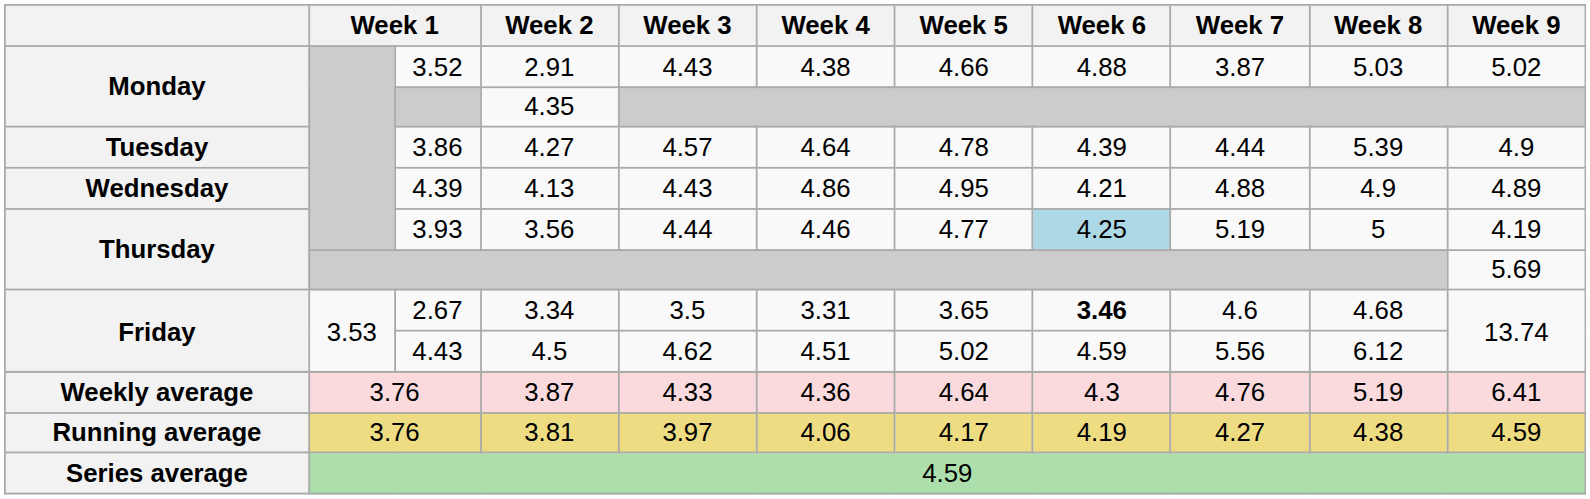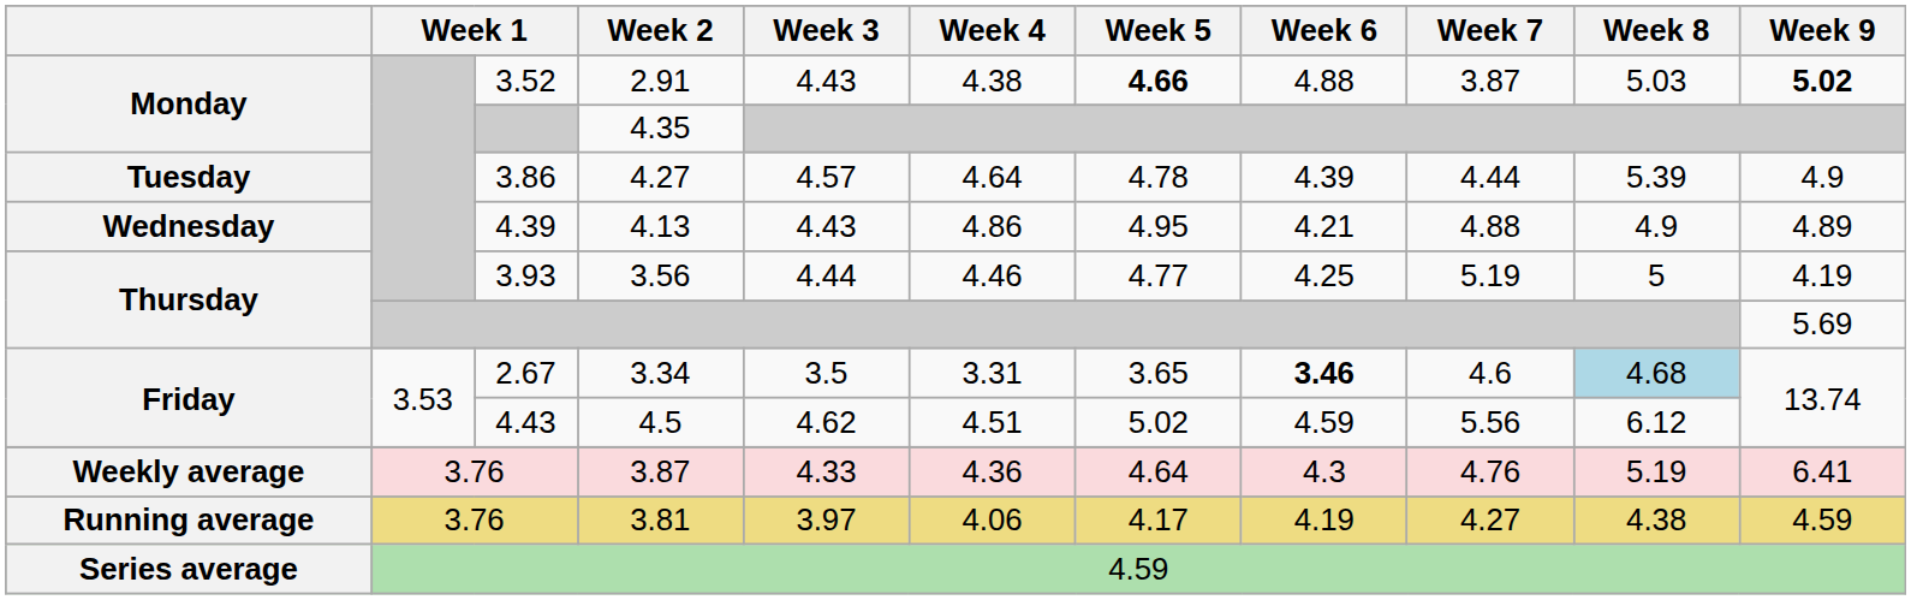2.91 | Week 5: normal -> bold
2.91 | Week 9: normal -> bold
3.56 | Week 6: lightblue background -> no background
3.34 | Week 8: no background -> lightblue background
